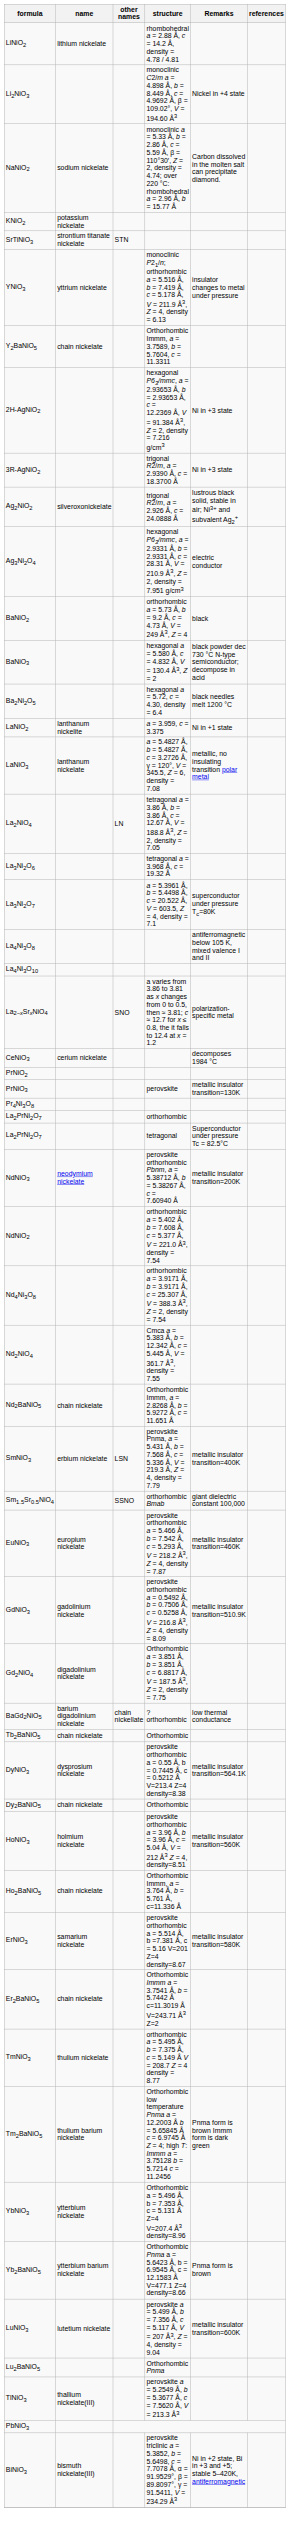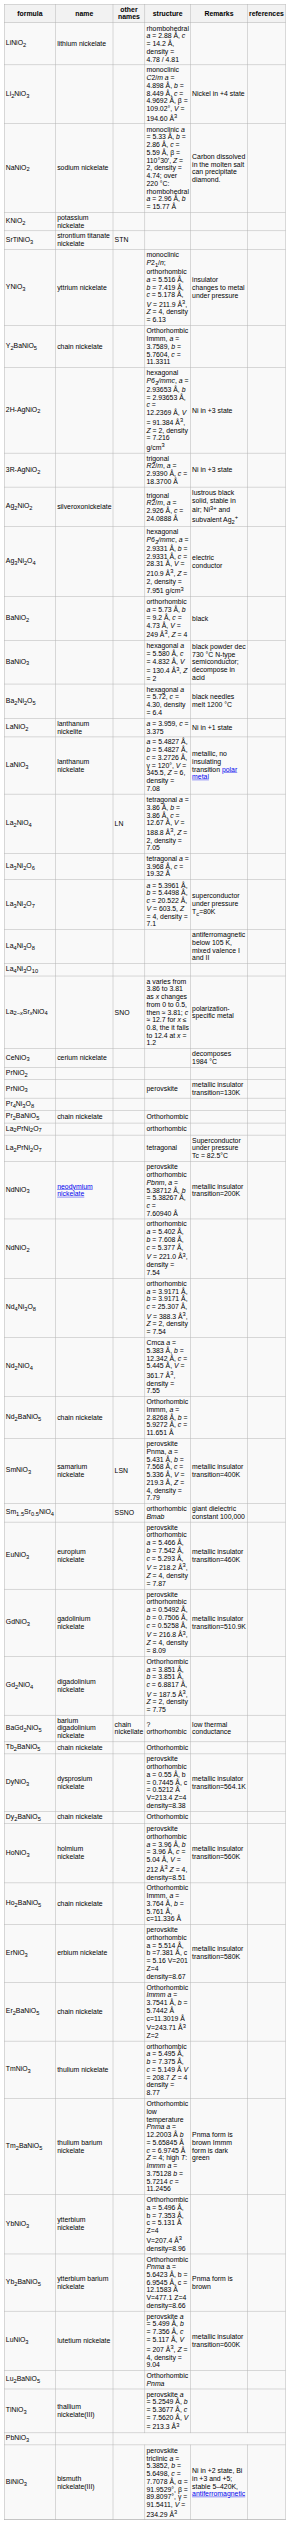+ row: Pr2BaNiO5 | chain nickelate | Orthorhombic
SmNiO3 | name: erbium nickelate -> samarium nickelate
ErNiO3 | name: samarium nickelate -> erbium nickelate
